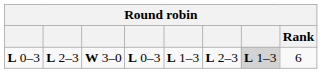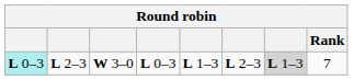row 3 | column 1: no background -> paleturquoise background
row 3 | Rank: 6 -> 7
